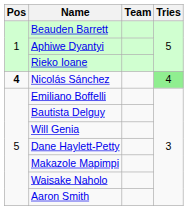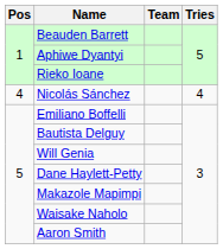Nicolás Sánchez | Pos: bold -> normal
Nicolás Sánchez | Tries: lightgreen background -> no background
